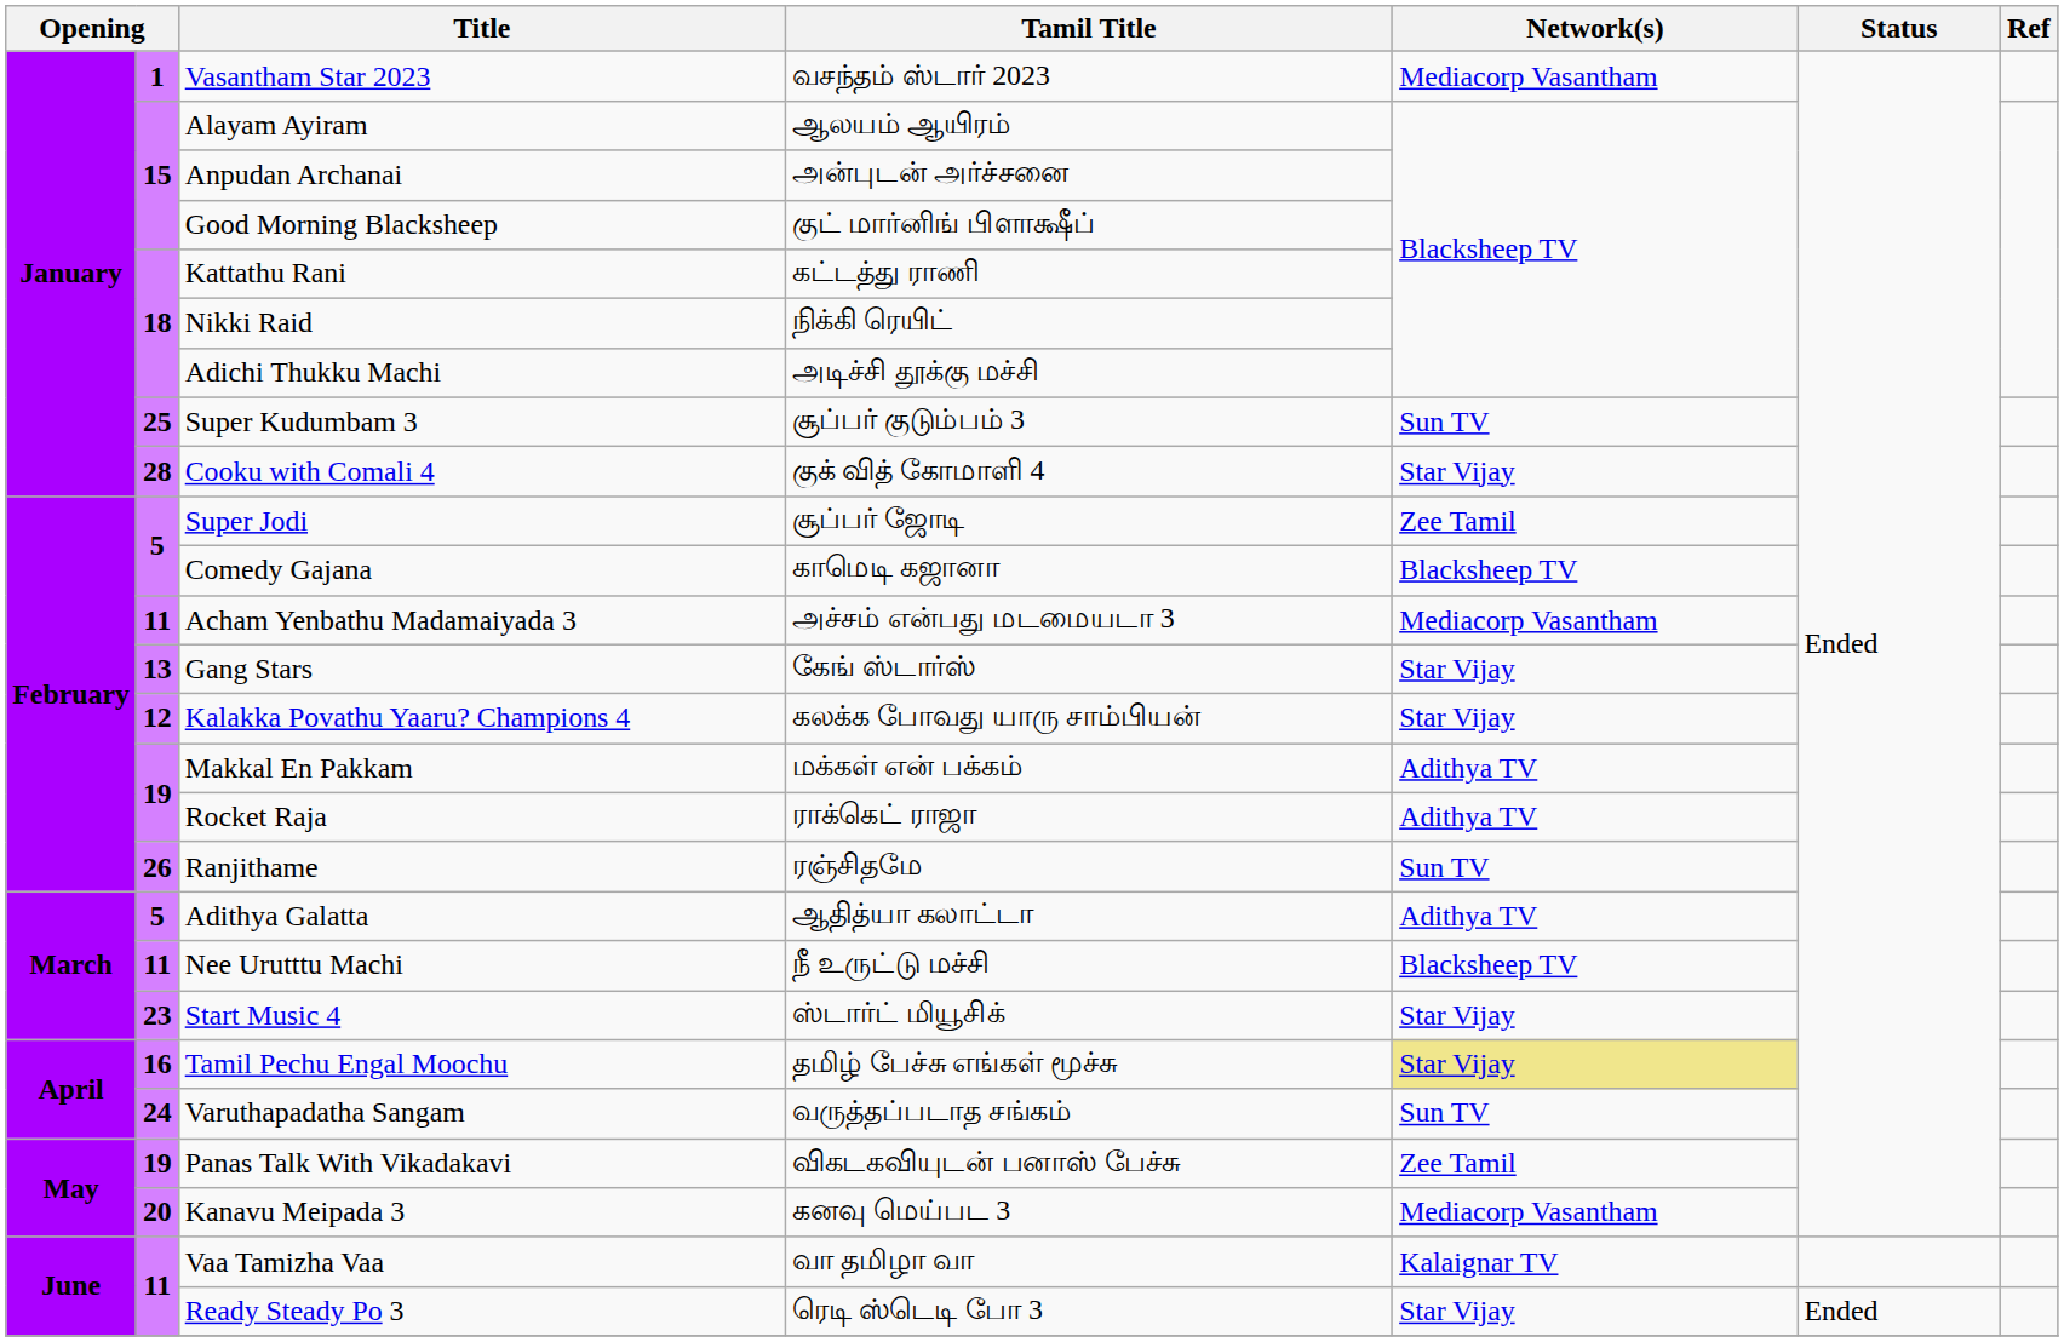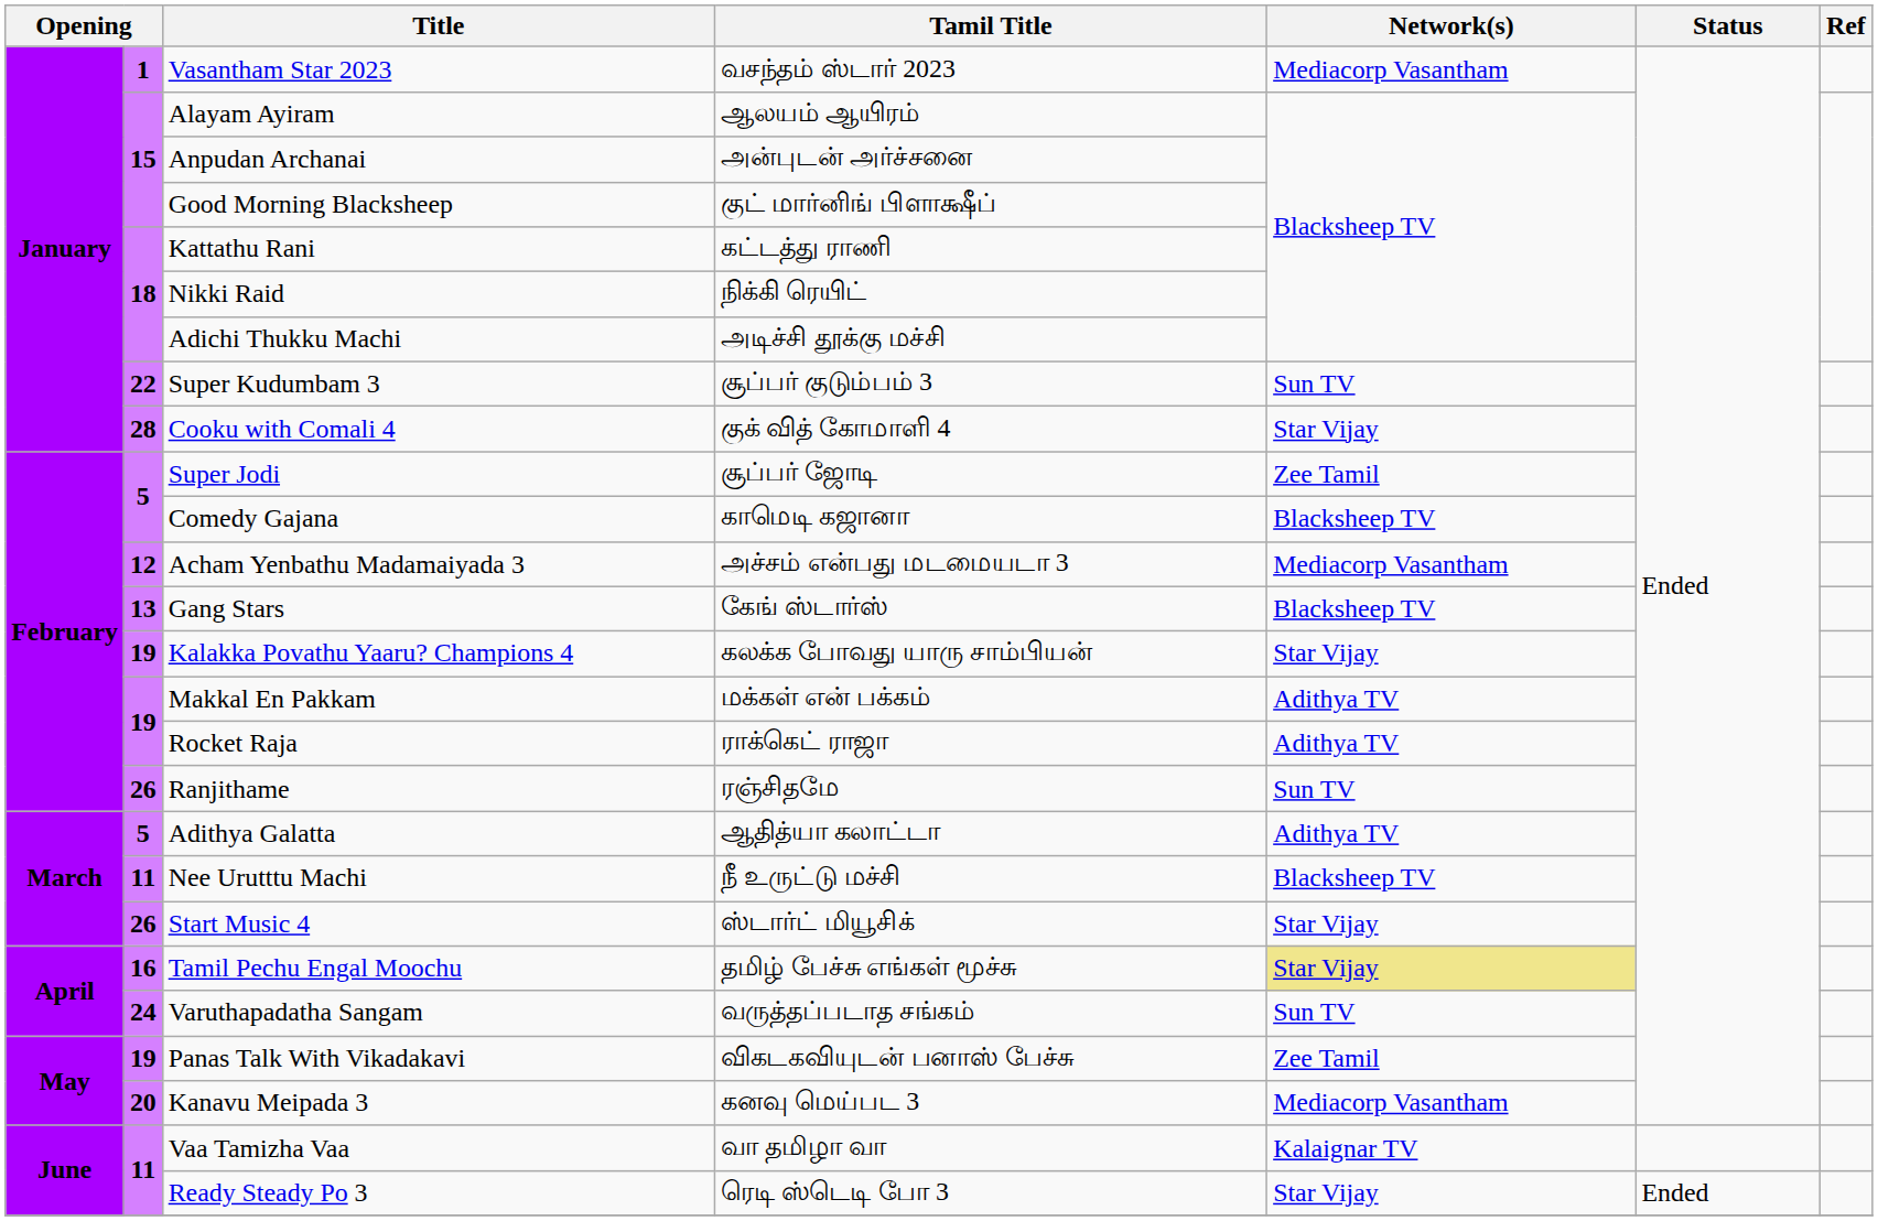Super Kudumbam 3 | column 2: 25 -> 22
Acham Yenbathu Madamaiyada 3 | column 2: 11 -> 12
Gang Stars | Network(s): Star Vijay -> Blacksheep TV
Kalakka Povathu Yaaru? Champions 4 | column 2: 12 -> 19
Start Music 4 | column 2: 23 -> 26
